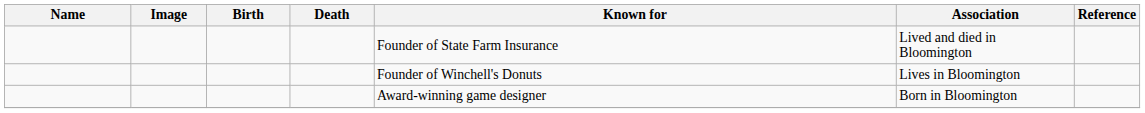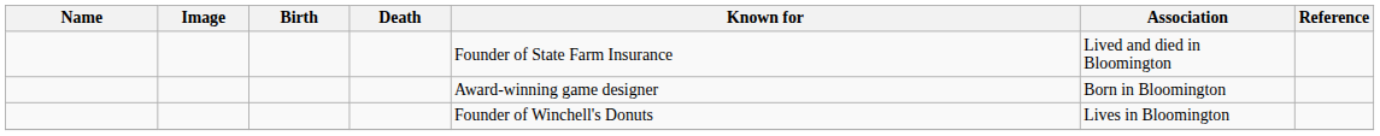row 3 | Known for: Founder of Winchell's Donuts -> Award-winning game designer
row 3 | Association: Lives in Bloomington -> Born in Bloomington
row 4 | Known for: Award-winning game designer -> Founder of Winchell's Donuts
row 4 | Association: Born in Bloomington -> Lives in Bloomington
